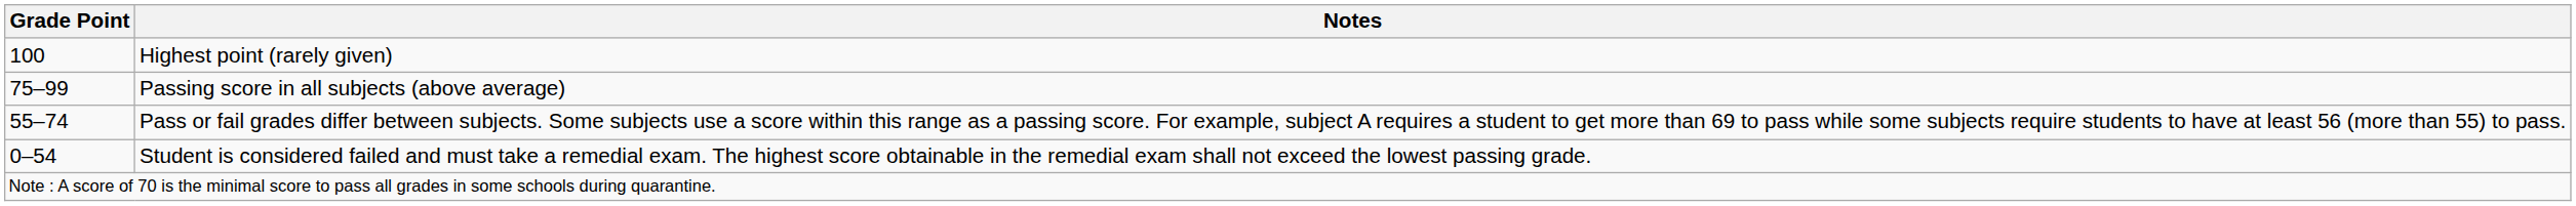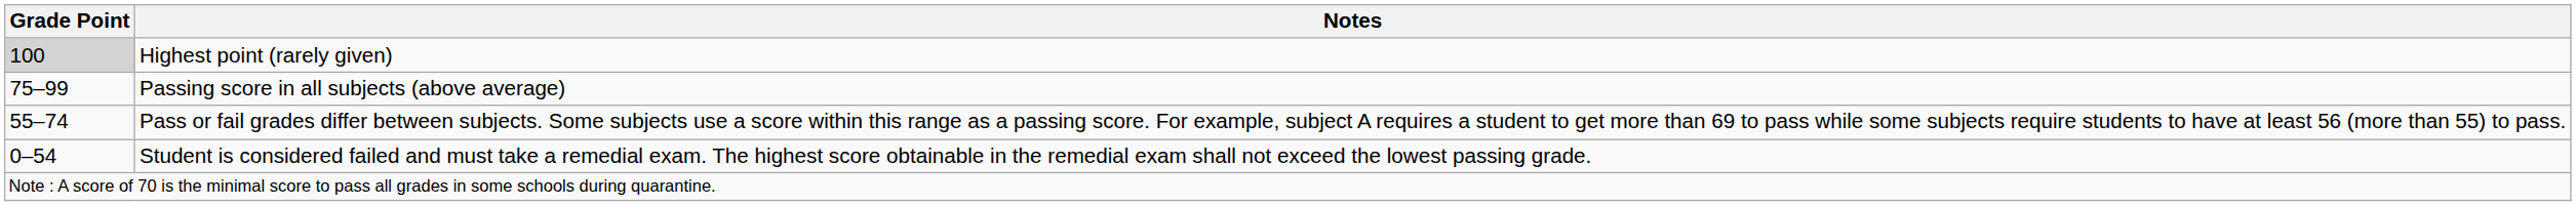Highest point (rarely given) | Grade Point: no background -> lightgrey background
